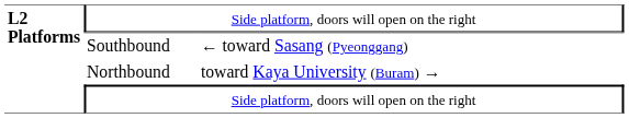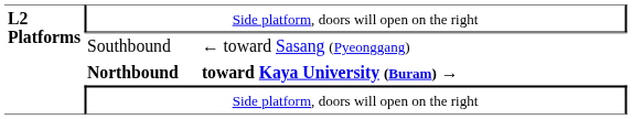Northbound | column 2: normal -> bold
Northbound | column 3: normal -> bold
